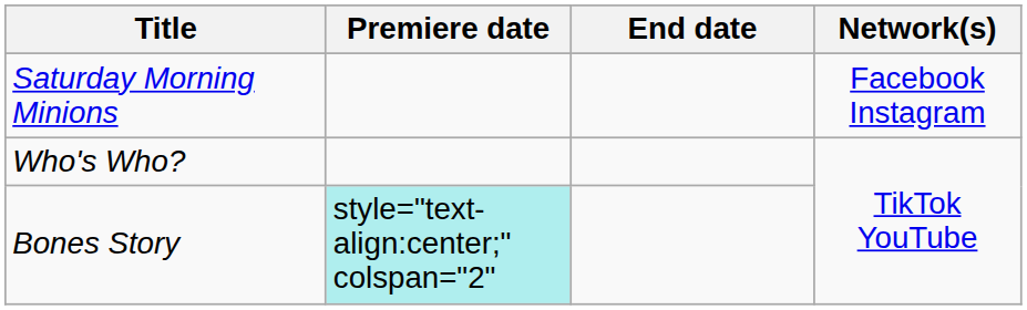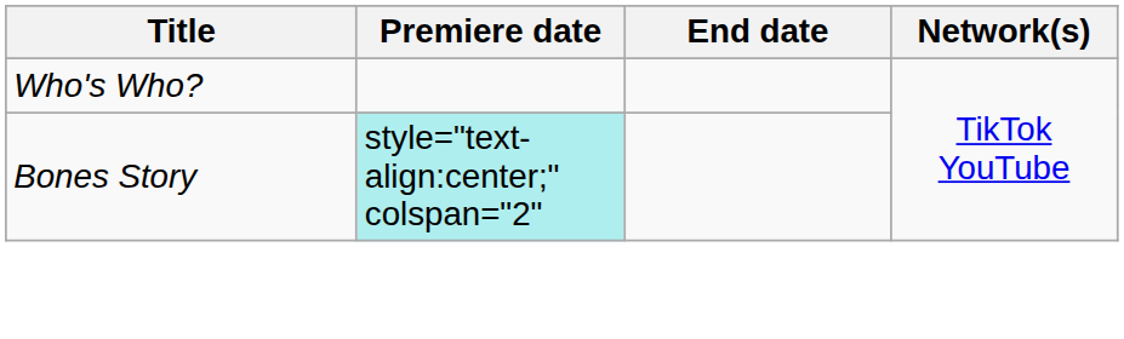- row: Saturday Morning Minions | Facebook Instagram
